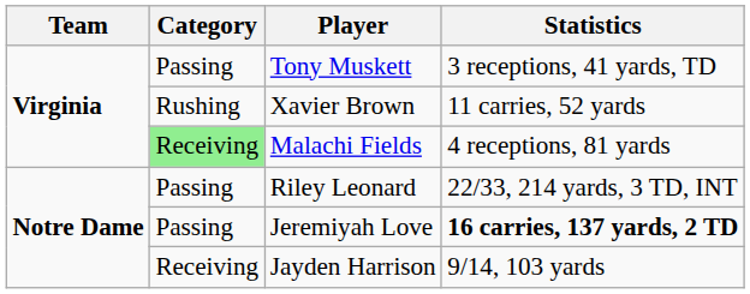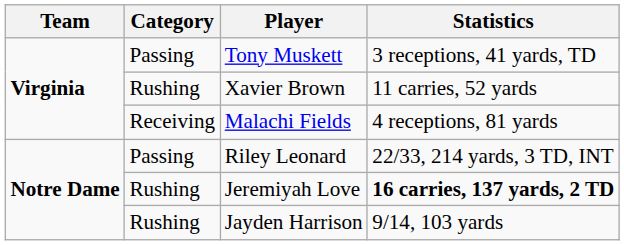Malachi Fields | Category: lightgreen background -> no background
Jeremiyah Love | Category: Passing -> Rushing
Jayden Harrison | Category: Receiving -> Rushing
